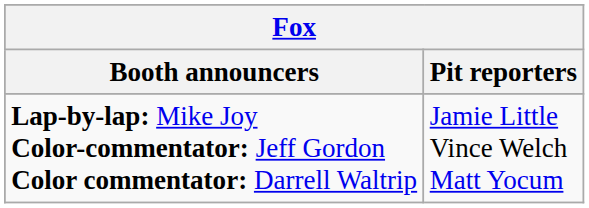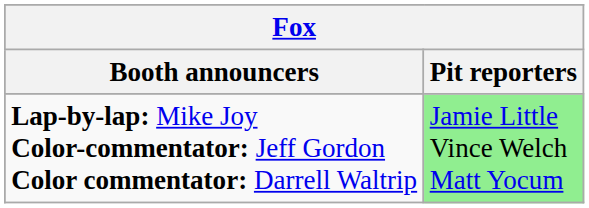row 3 | Pit reporters: no background -> lightgreen background
